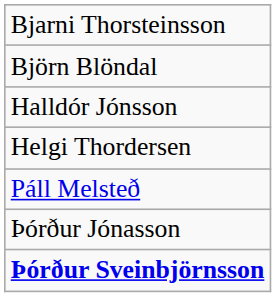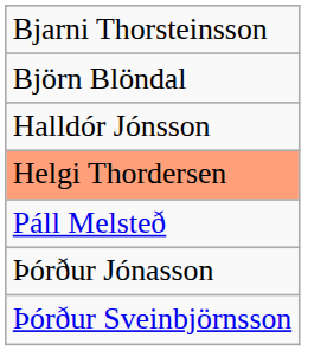row 4 | column 1: no background -> lightsalmon background
row 7 | column 1: bold -> normal
